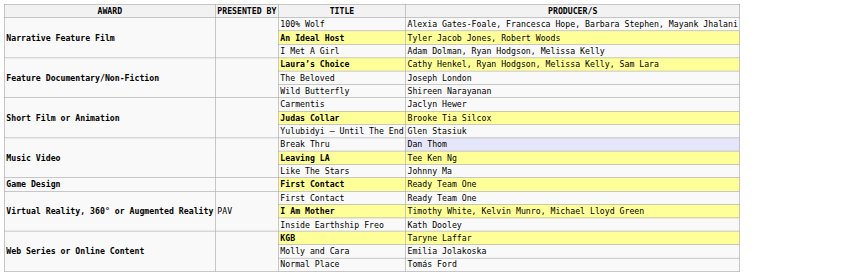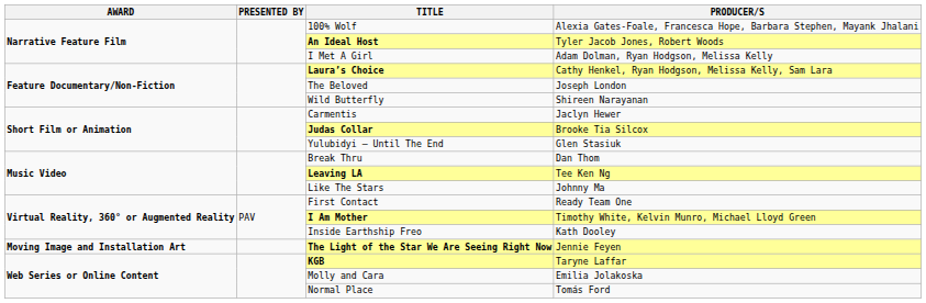Break Thru | PRODUCER/S: lavender background -> no background
- row: Game Design | First Contact | Ready Team One
+ row: Moving Image and Installation Art | The Light of the Star We Are Seeing Right Now | Jennie Feyen
